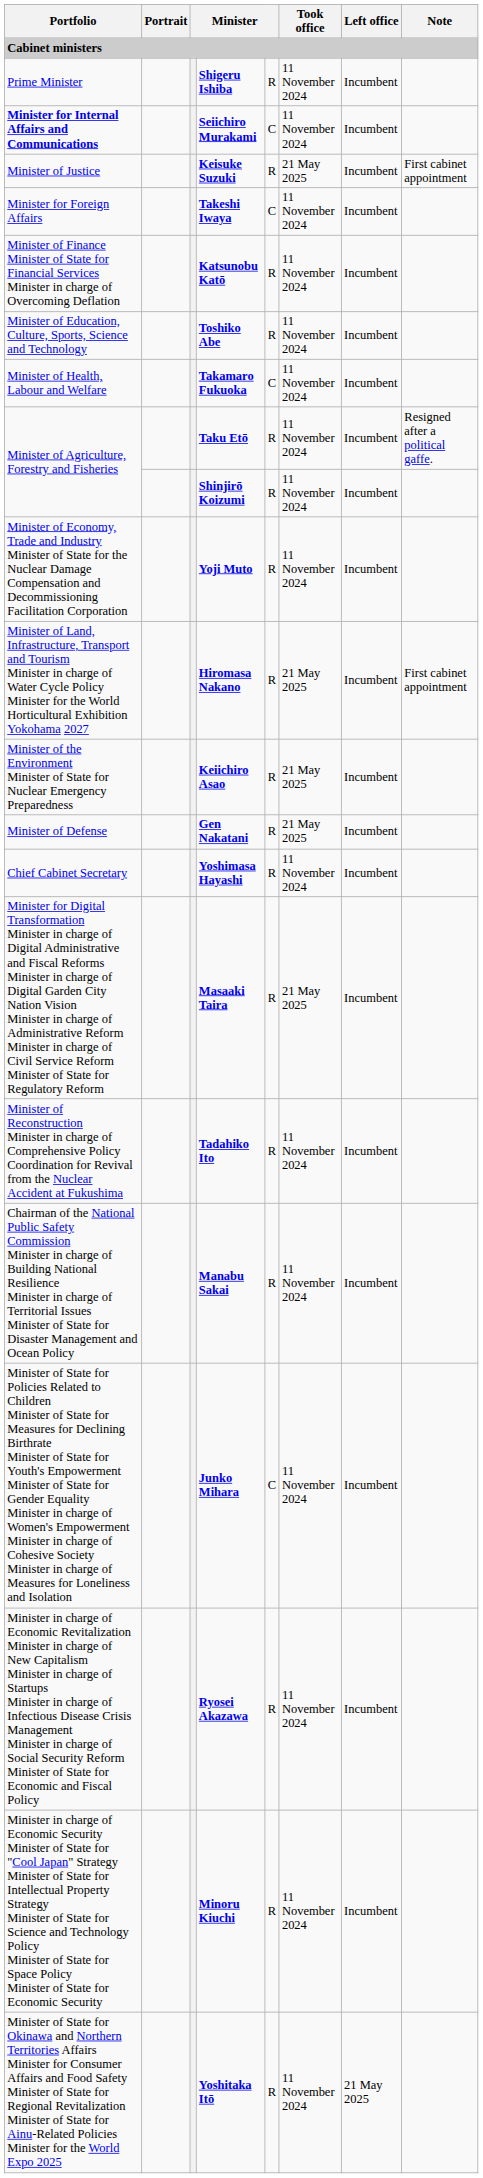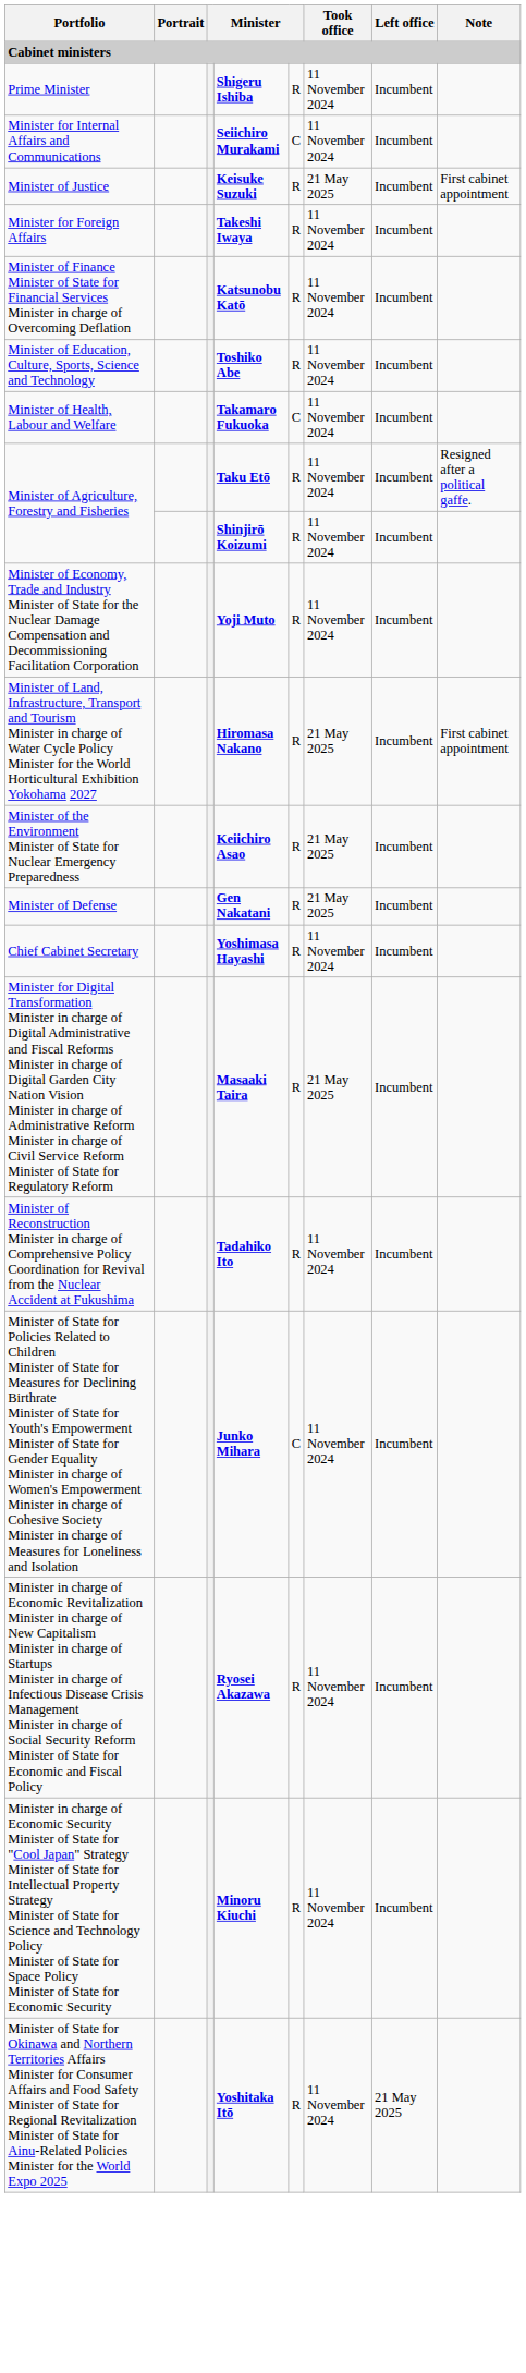Seiichiro Murakami | Portfolio: bold -> normal
Takeshi Iwaya | column 5: C -> R
- row: Chairman of the National Public Safety Commission Minister in charge of Building National Resilience Minister in charge of Territorial Issues Minister of State for Disaster Management and Ocean Policy | Manabu Sakai | R | 11 November 2024 | Incumbent
